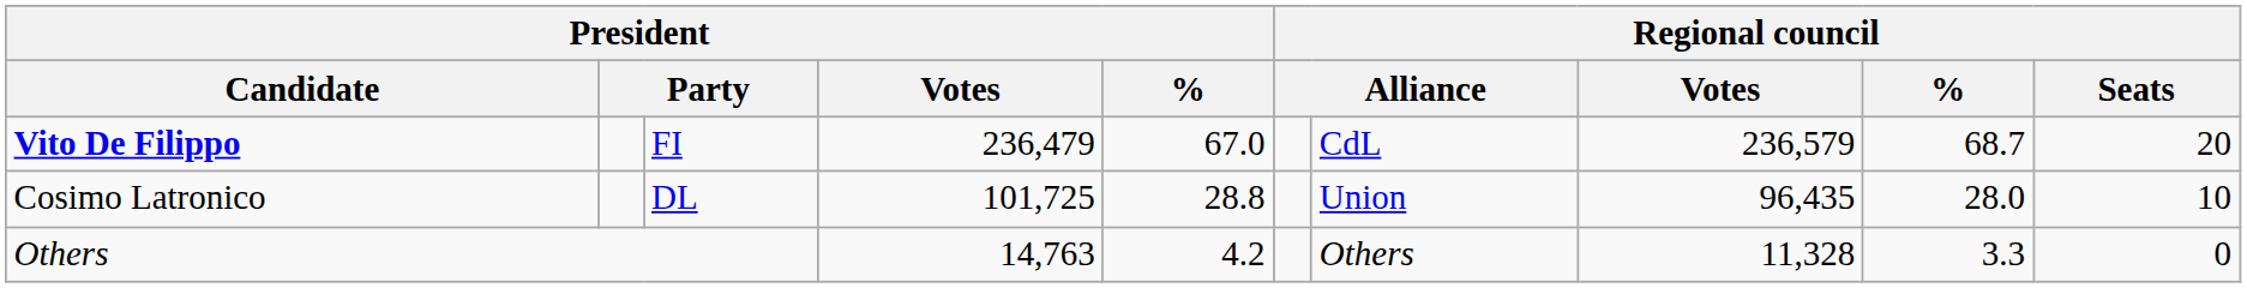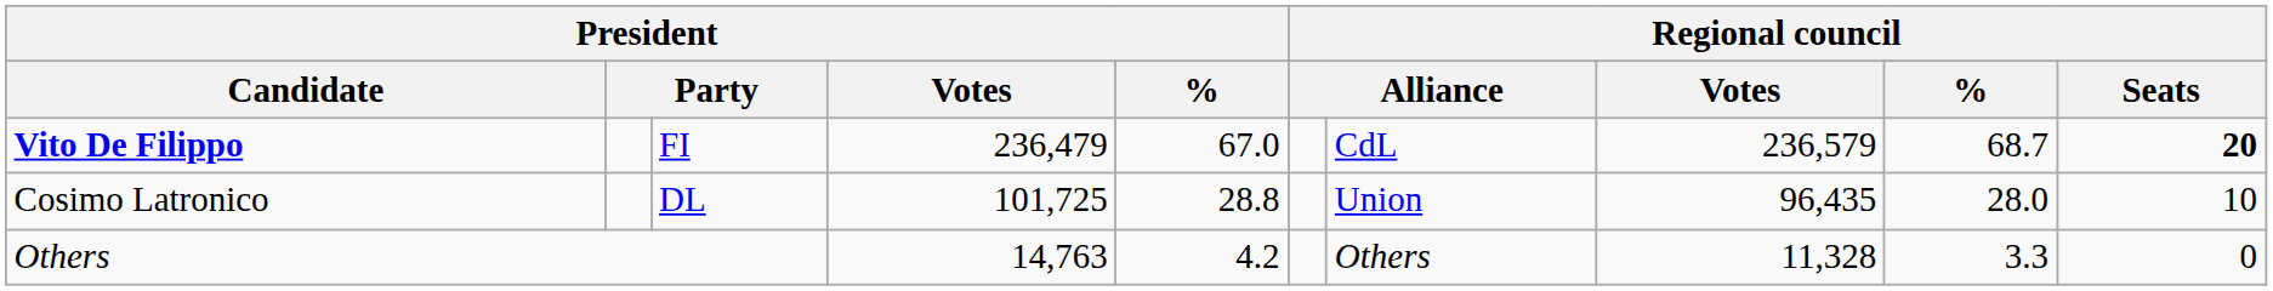Vito De Filippo | Regional council / Seats: normal -> bold
